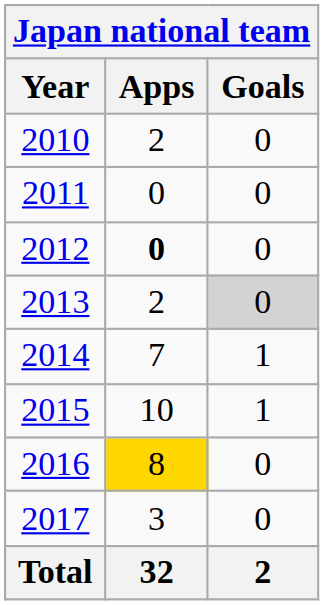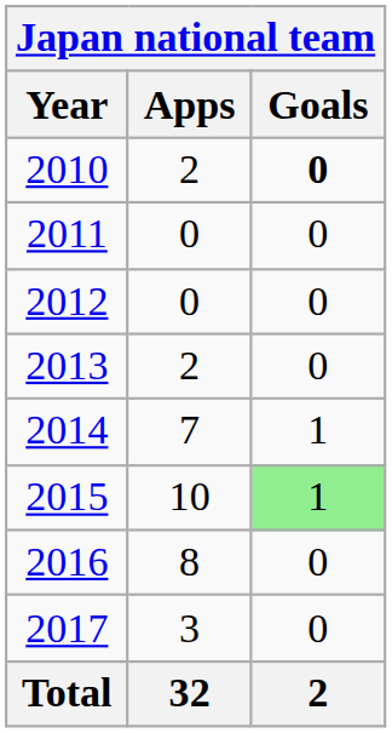2010 | Goals: normal -> bold
2012 | Apps: bold -> normal
2013 | Goals: lightgrey background -> no background
2015 | Goals: no background -> lightgreen background
2016 | Apps: gold background -> no background
